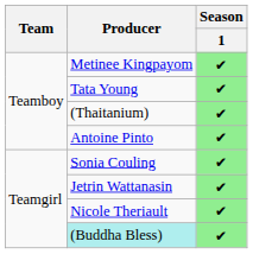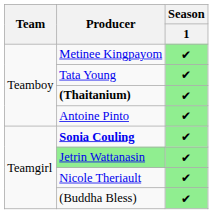(Thaitanium) | Producer: normal -> bold
Sonia Couling | Producer: normal -> bold
Jetrin Wattanasin | Producer: no background -> lightgreen background
(Buddha Bless) | Producer: paleturquoise background -> no background
